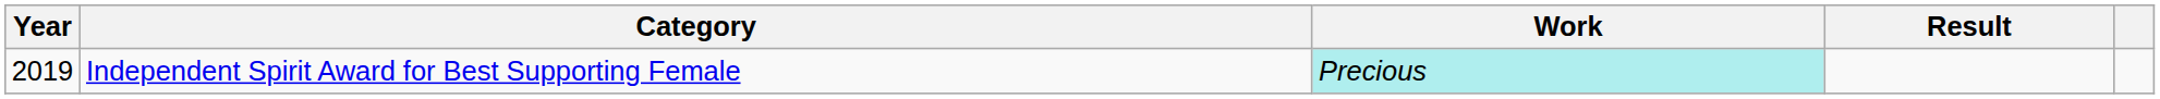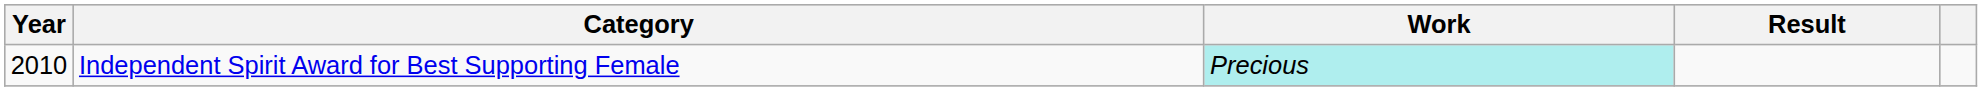Independent Spirit Award for Best Supporting Female | Year: 2019 -> 2010
